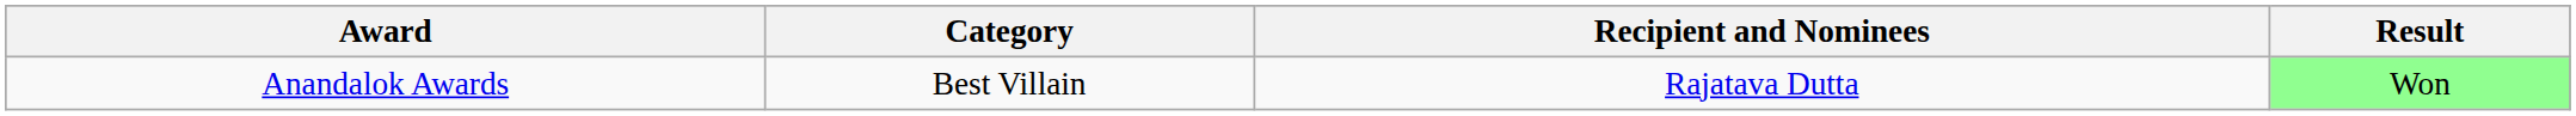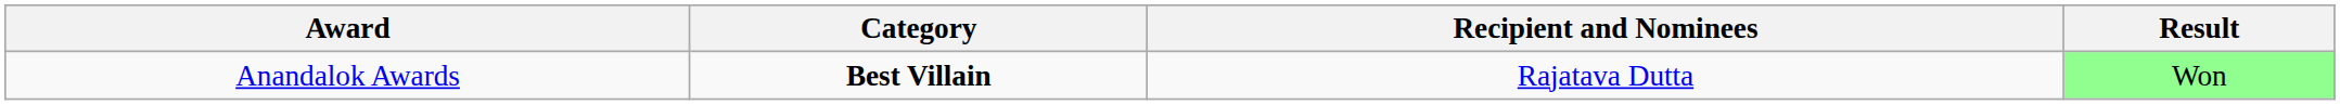Anandalok Awards | Category: normal -> bold
